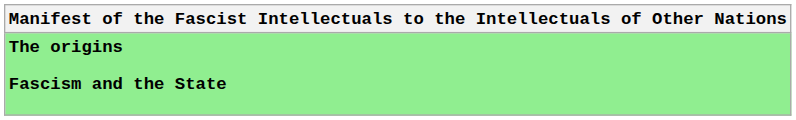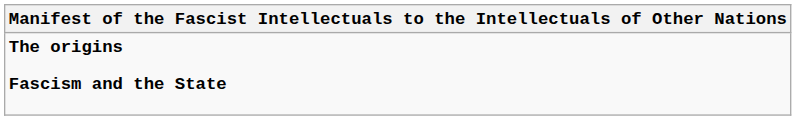row 2 | column 1: lightgreen background -> no background
